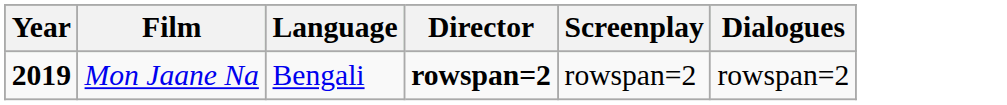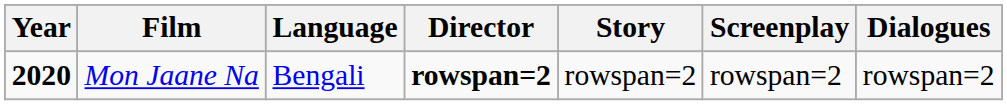+ column: Story | rowspan=2
Mon Jaane Na | Year: 2019 -> 2020
